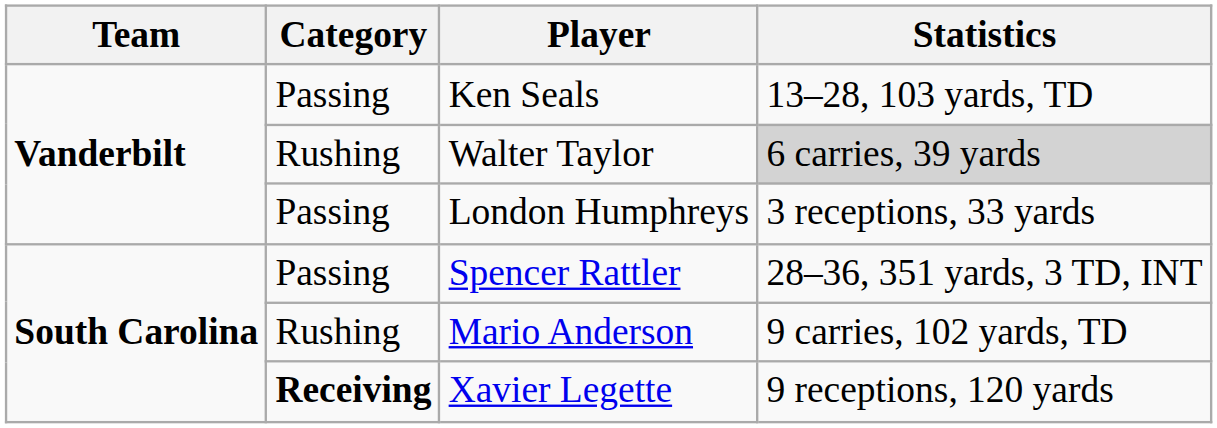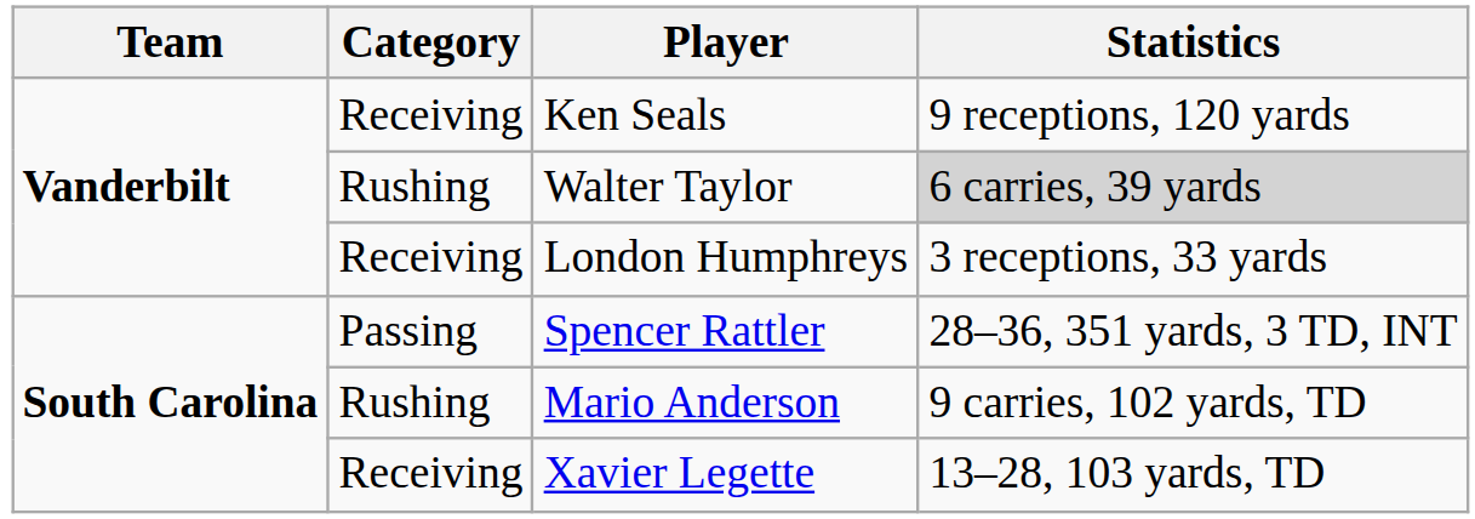Ken Seals | Category: Passing -> Receiving
Ken Seals | Statistics: 13–28, 103 yards, TD -> 9 receptions, 120 yards
London Humphreys | Category: Passing -> Receiving
Xavier Legette | Category: bold -> normal
Xavier Legette | Statistics: 9 receptions, 120 yards -> 13–28, 103 yards, TD
